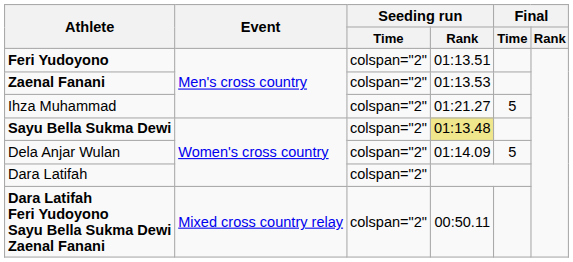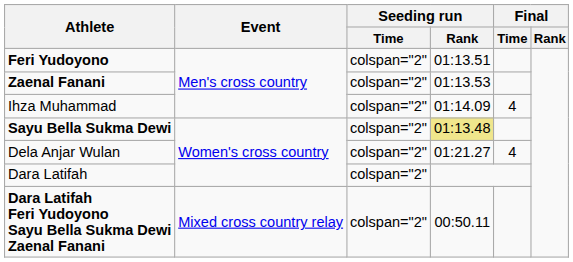Ihza Muhammad | Seeding run / Rank: 01:21.27 -> 01:14.09
Ihza Muhammad | Final / Time: 5 -> 4
Dela Anjar Wulan | Seeding run / Rank: 01:14.09 -> 01:21.27
Dela Anjar Wulan | Final / Time: 5 -> 4
